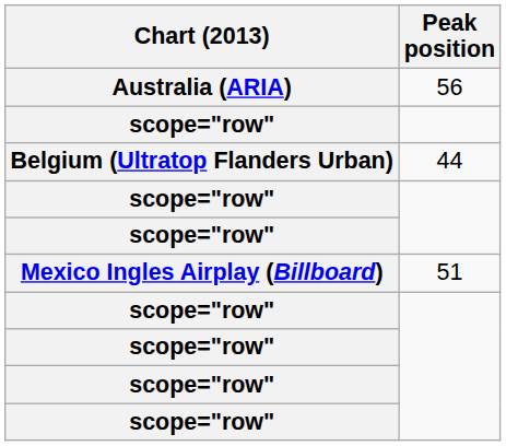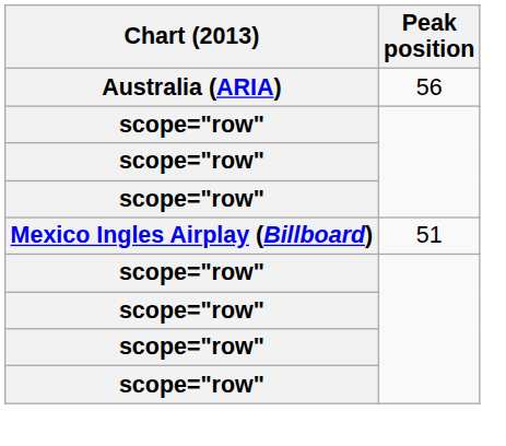- row: Belgium (Ultratop Flanders Urban) | 44
